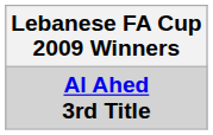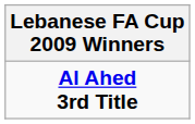row 2 | column 1: lightgrey background -> no background
